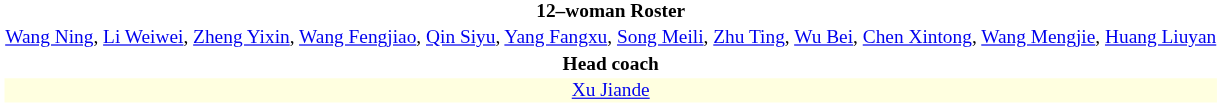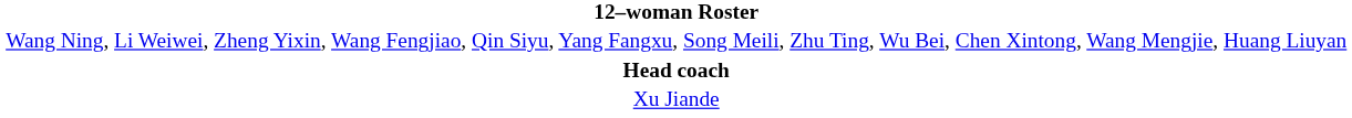row 4 | column 1: lightyellow background -> no background
